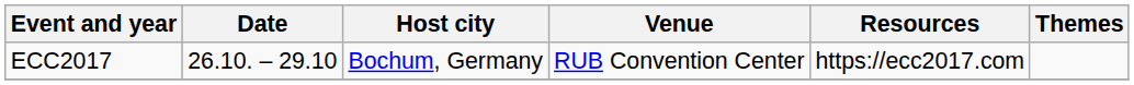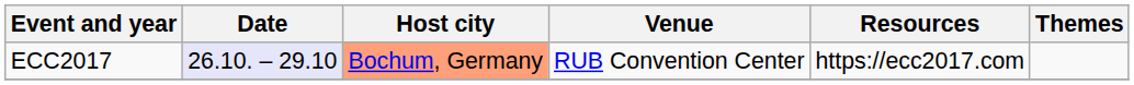ECC2017 | Date: no background -> lavender background
ECC2017 | Host city: no background -> lightsalmon background
